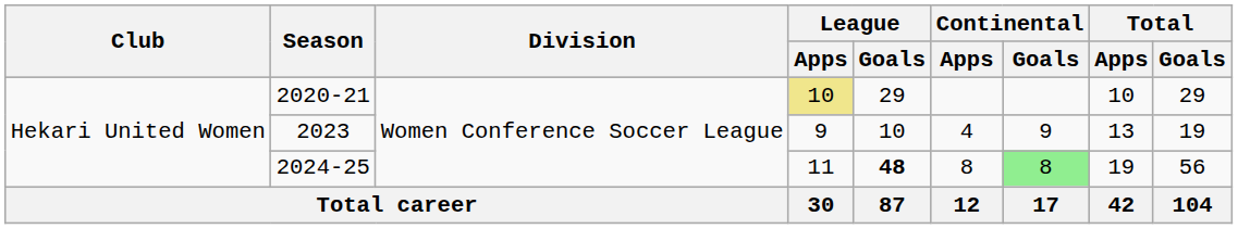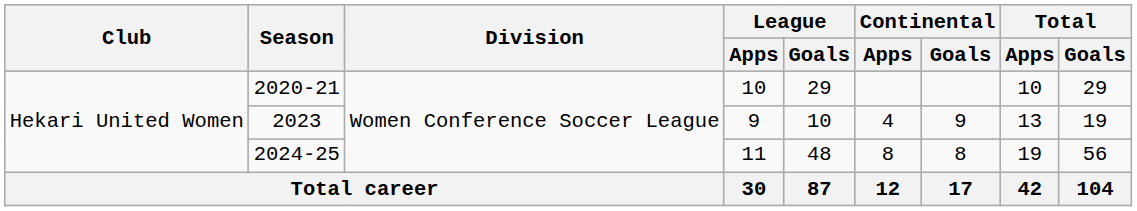2020-21 | League / Apps: khaki background -> no background
2024-25 | League / Goals: bold -> normal
2024-25 | Continental / Goals: lightgreen background -> no background
